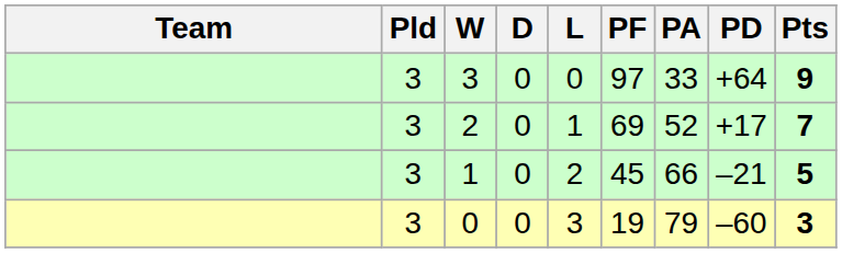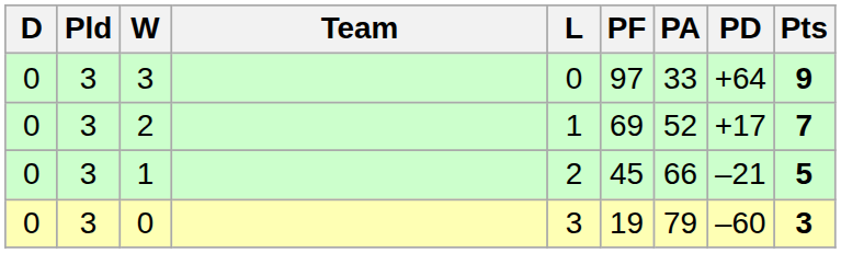columns swapped: Team <-> D
